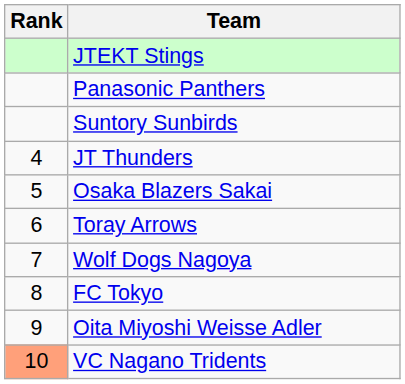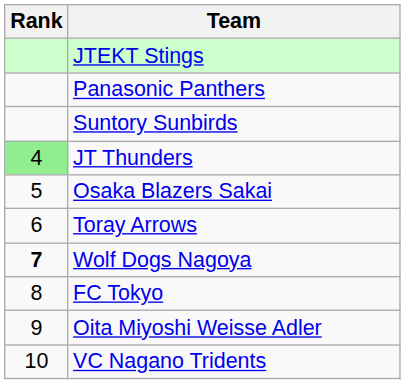JT Thunders | Rank: no background -> lightgreen background
Wolf Dogs Nagoya | Rank: normal -> bold
VC Nagano Tridents | Rank: lightsalmon background -> no background
